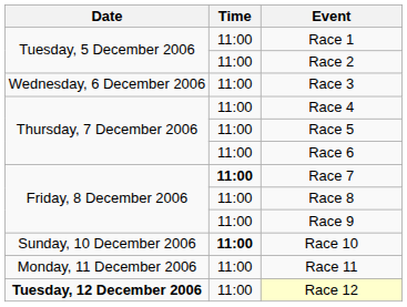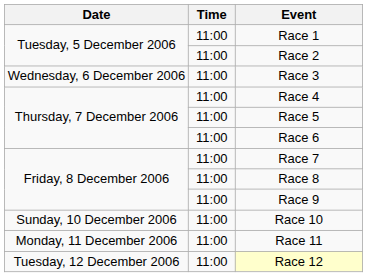Race 7 | Time: bold -> normal
Race 10 | Time: bold -> normal
Race 12 | Date: bold -> normal
